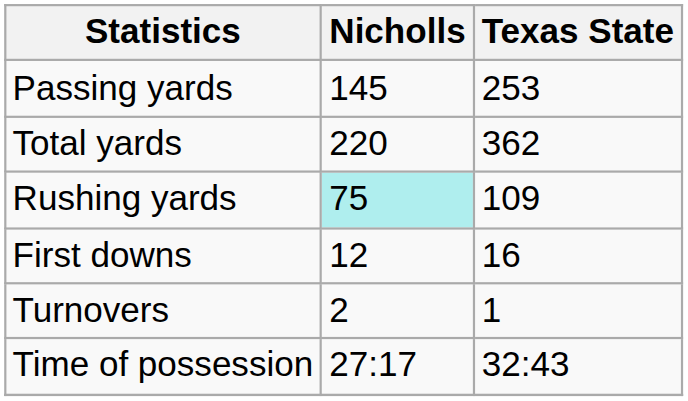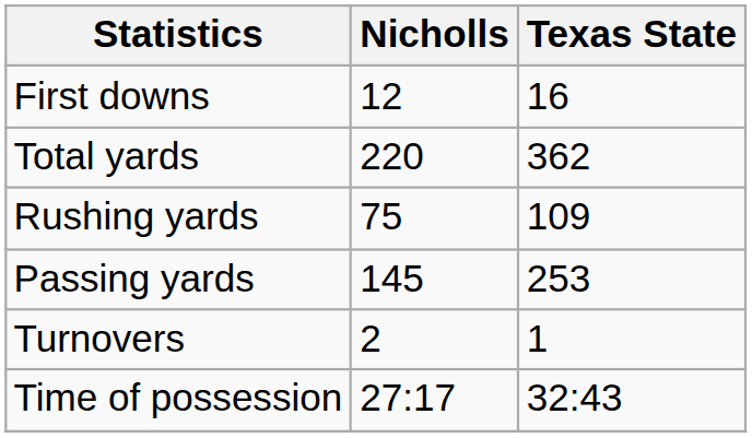rows swapped: First downs <-> Passing yards
Rushing yards | Nicholls: paleturquoise background -> no background
